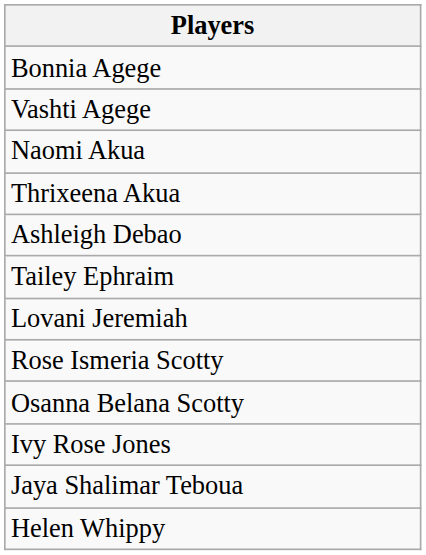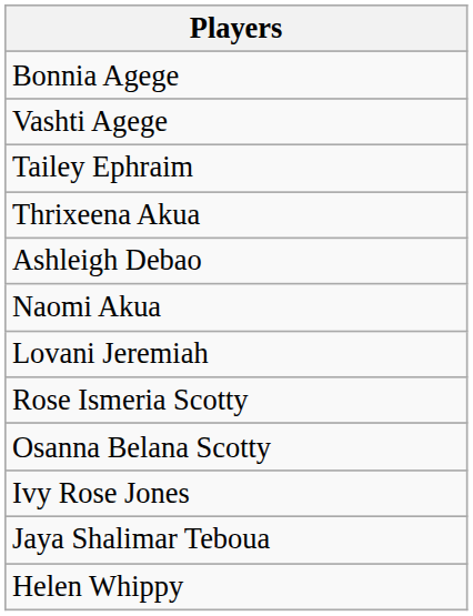row 4 | column 1: Naomi Akua -> Tailey Ephraim
row 7 | column 1: Tailey Ephraim -> Naomi Akua
